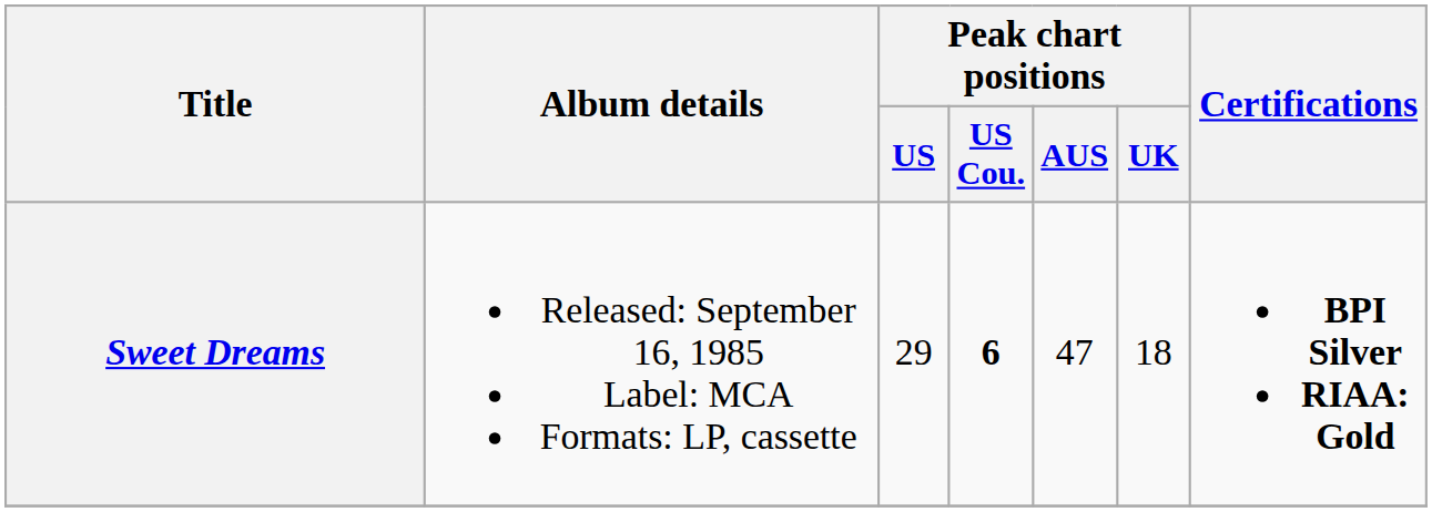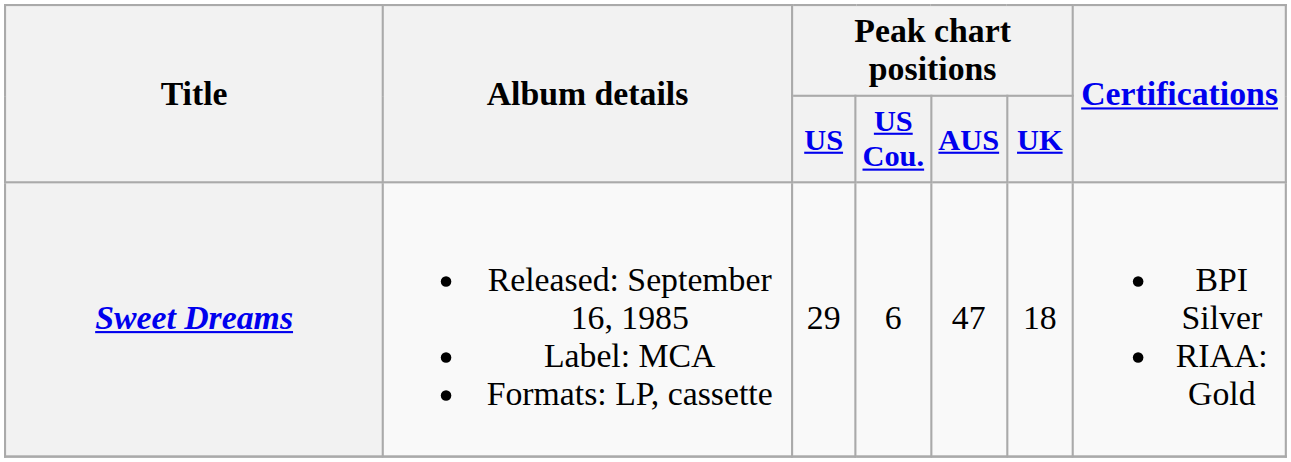Sweet Dreams | Peak chart positions / US Cou.: bold -> normal
Sweet Dreams | Certifications: bold -> normal
